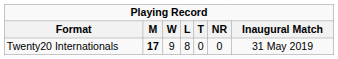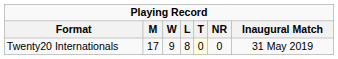Twenty20 Internationals | M: bold -> normal
Twenty20 Internationals | T: no background -> lightyellow background
